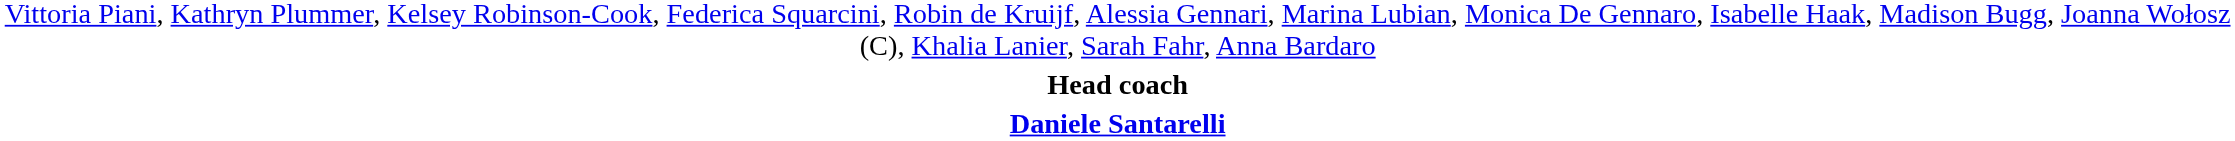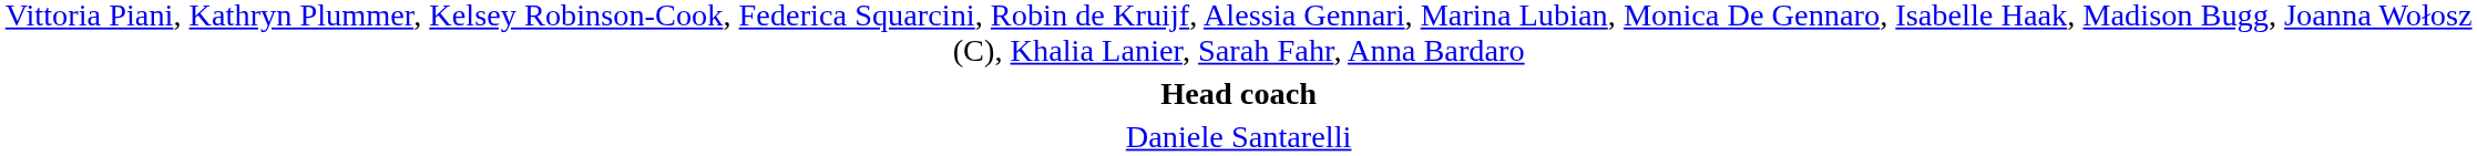row 3 | column 1: bold -> normal
